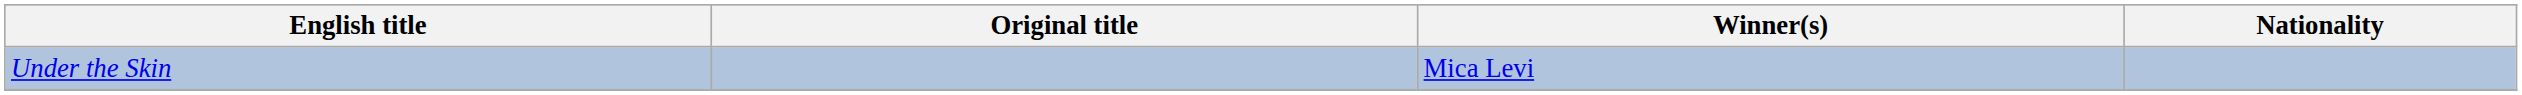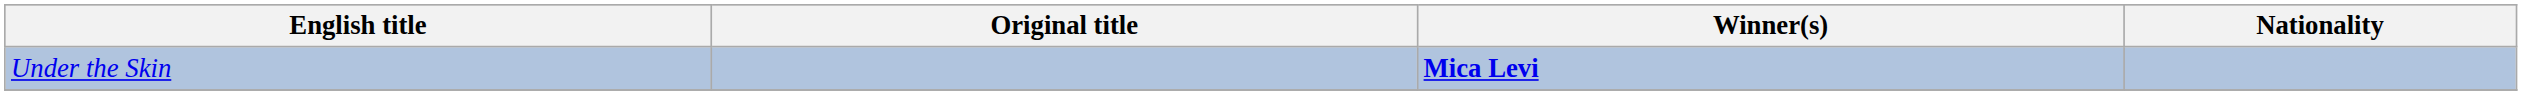Under the Skin | Winner(s): normal -> bold
